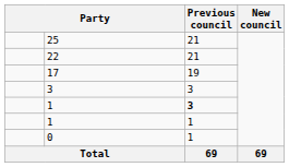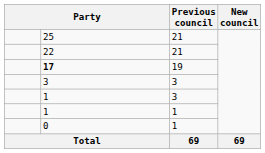17 | column 2: normal -> bold
1 / 3 | Previous council: bold -> normal
